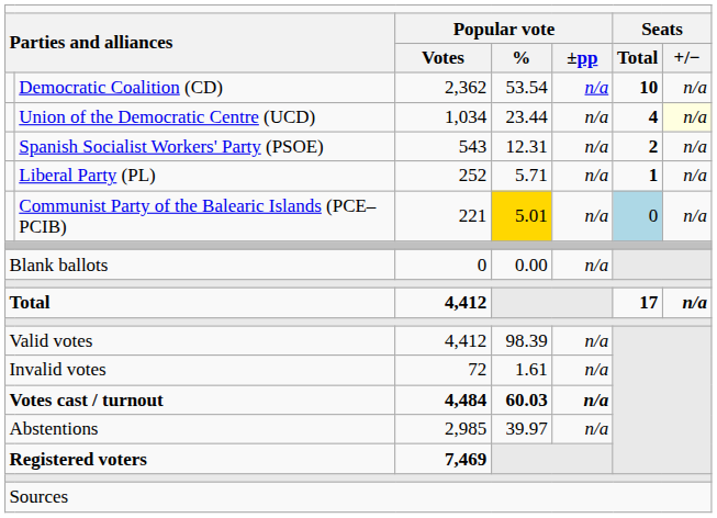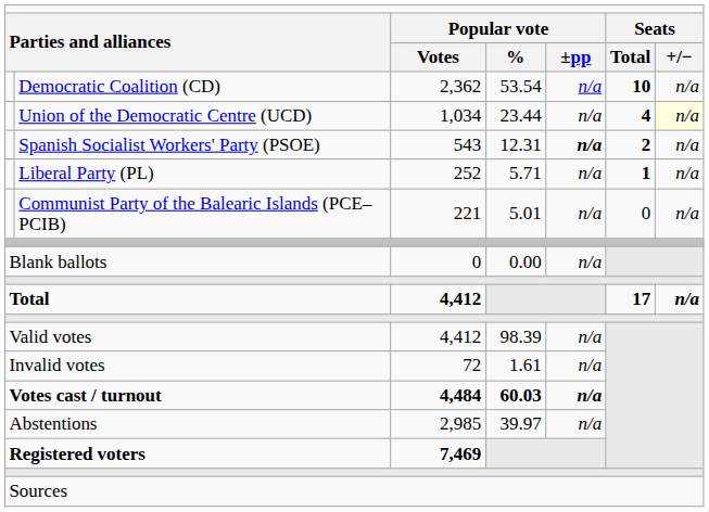Spanish Socialist Workers' Party (PSOE) | column 5: normal -> bold
Communist Party of the Balearic Islands (PCE–PCIB) | column 4: gold background -> no background
Communist Party of the Balearic Islands (PCE–PCIB) | column 6: lightblue background -> no background
